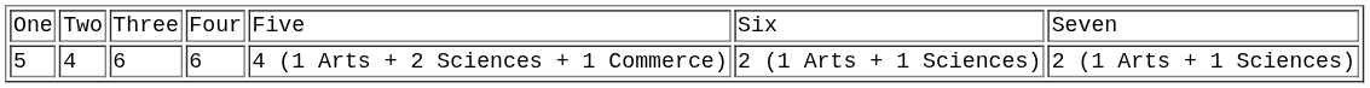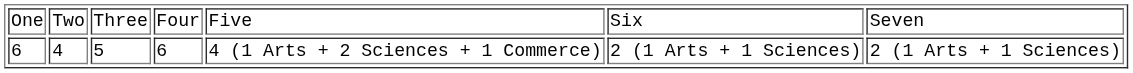row 2 | column 1: 5 -> 6
row 2 | column 3: 6 -> 5
